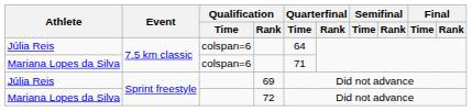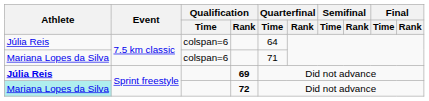69 | Athlete: normal -> bold
69 | Qualification / Rank: normal -> bold
72 | Athlete: no background -> paleturquoise background
72 | Qualification / Rank: normal -> bold
